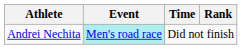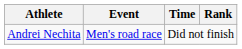Andrei Nechita | Event: paleturquoise background -> no background
